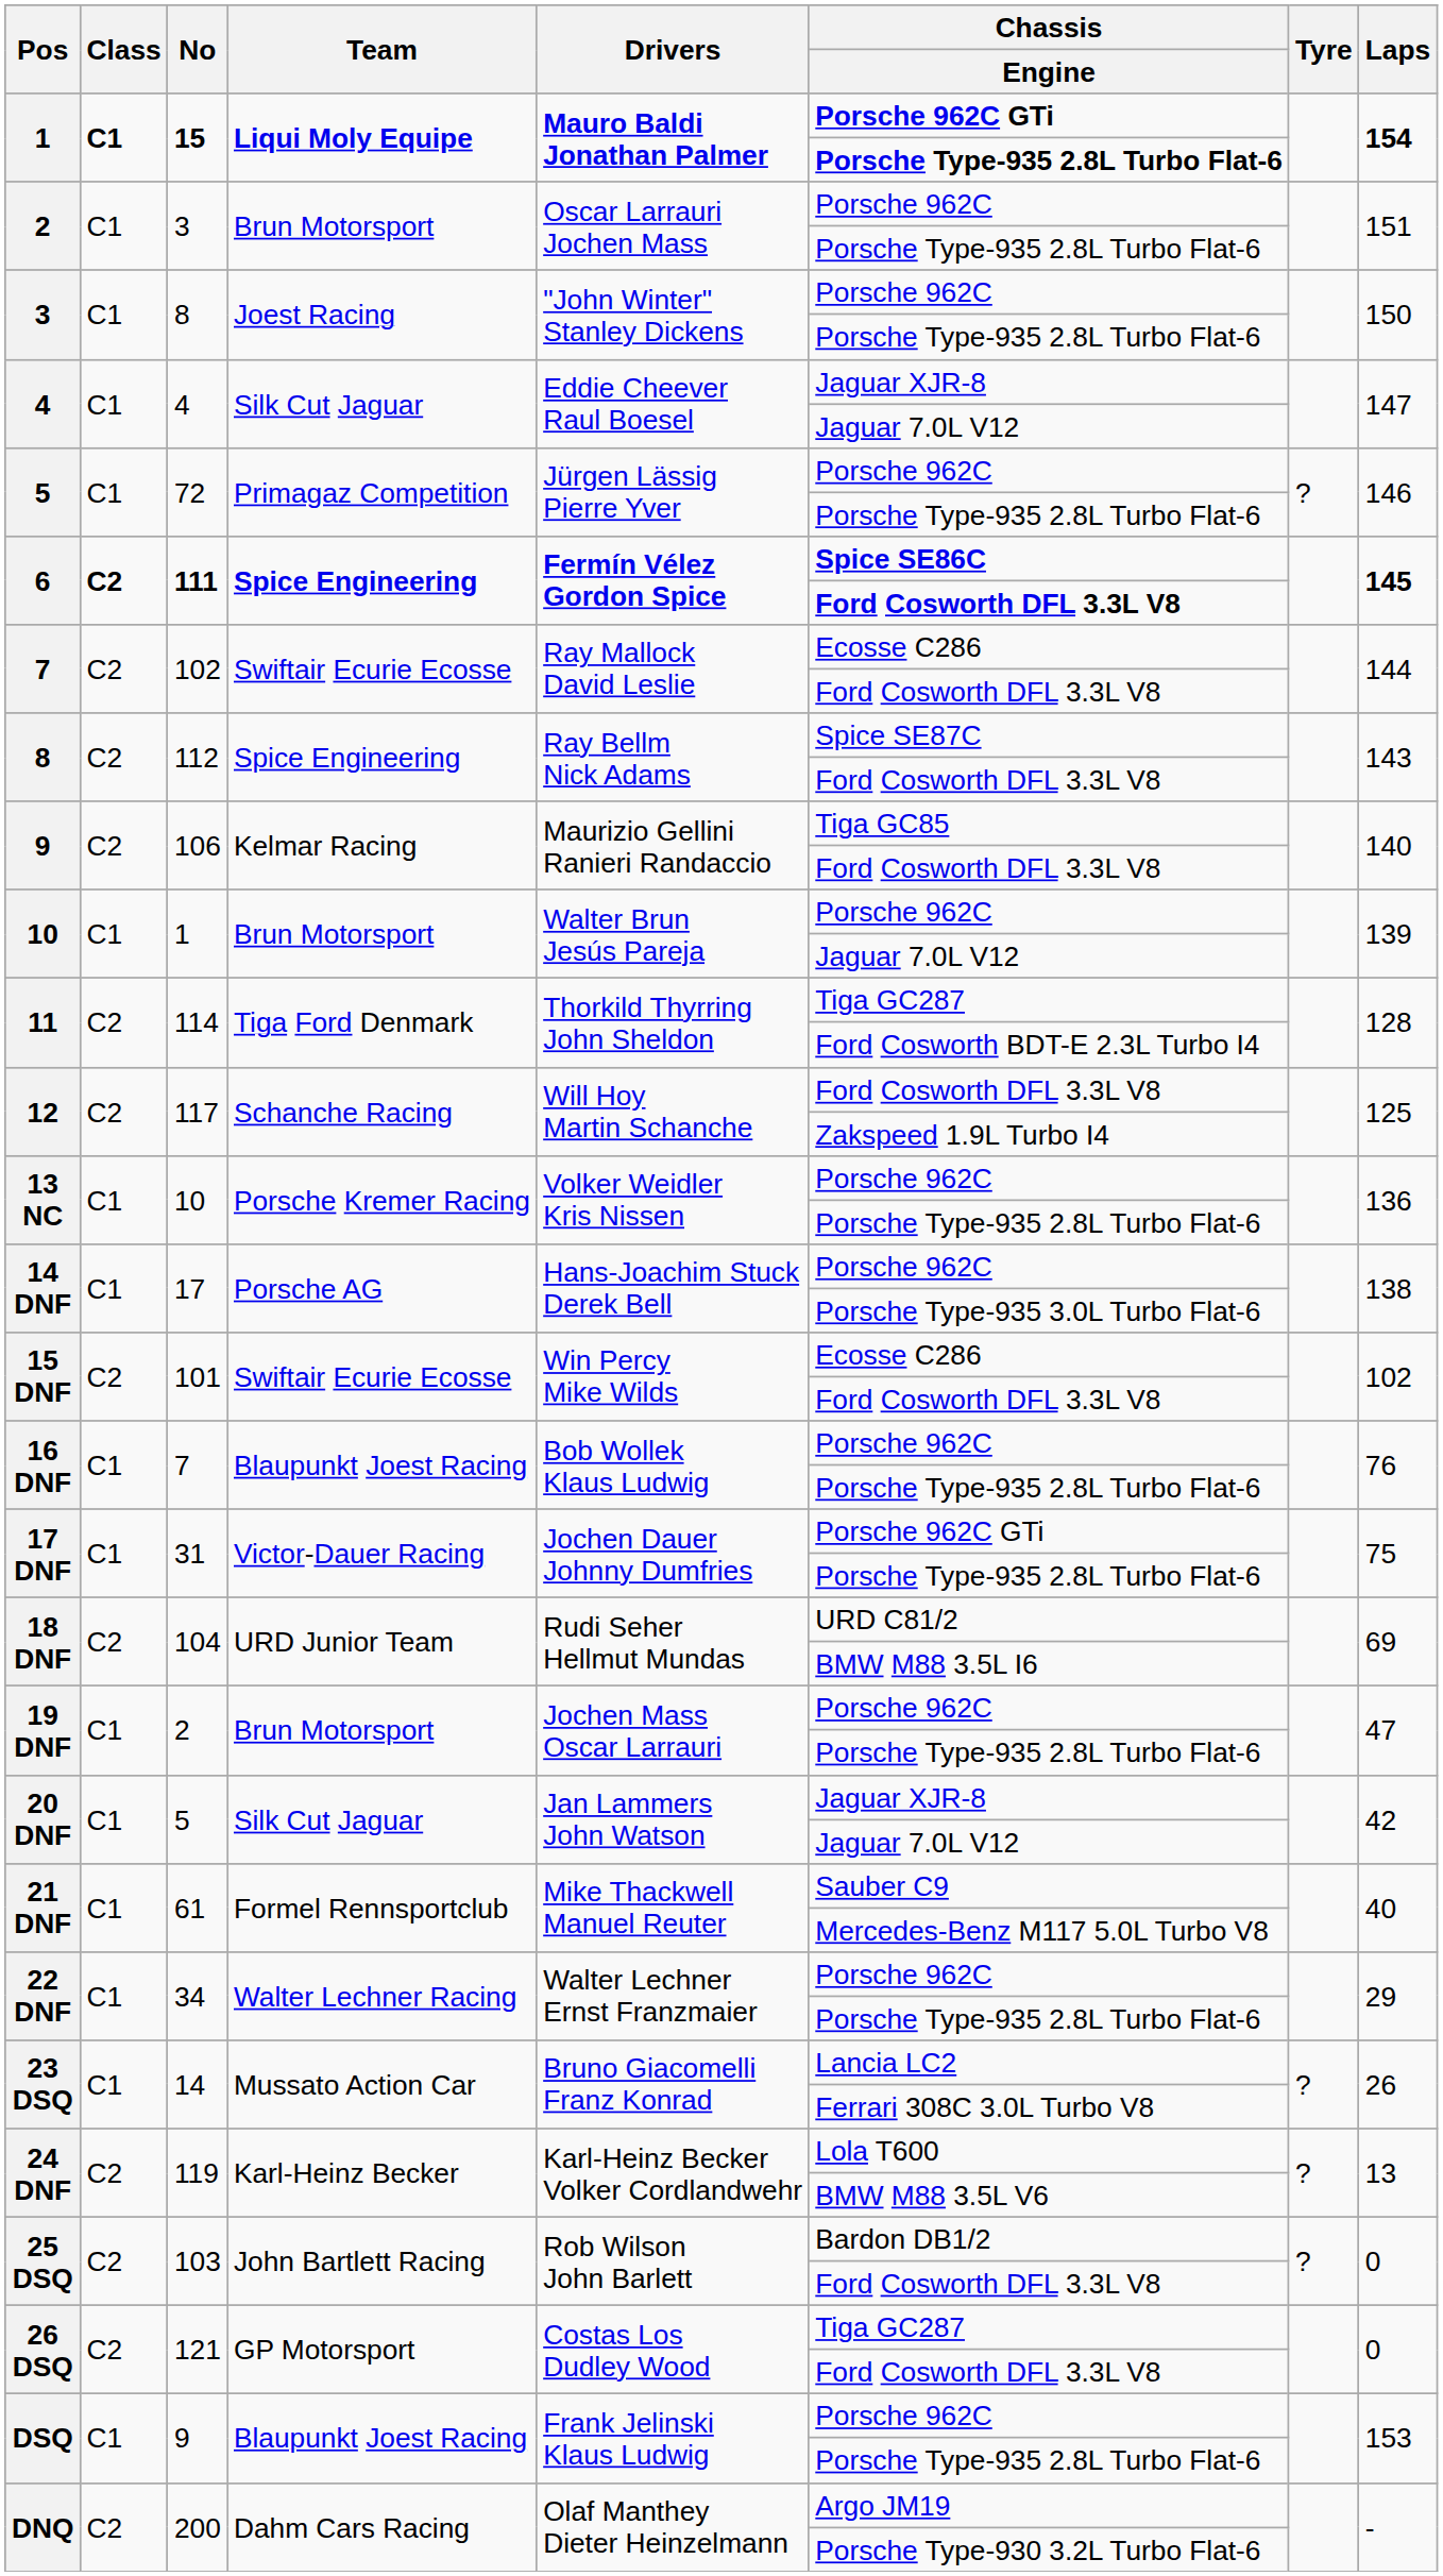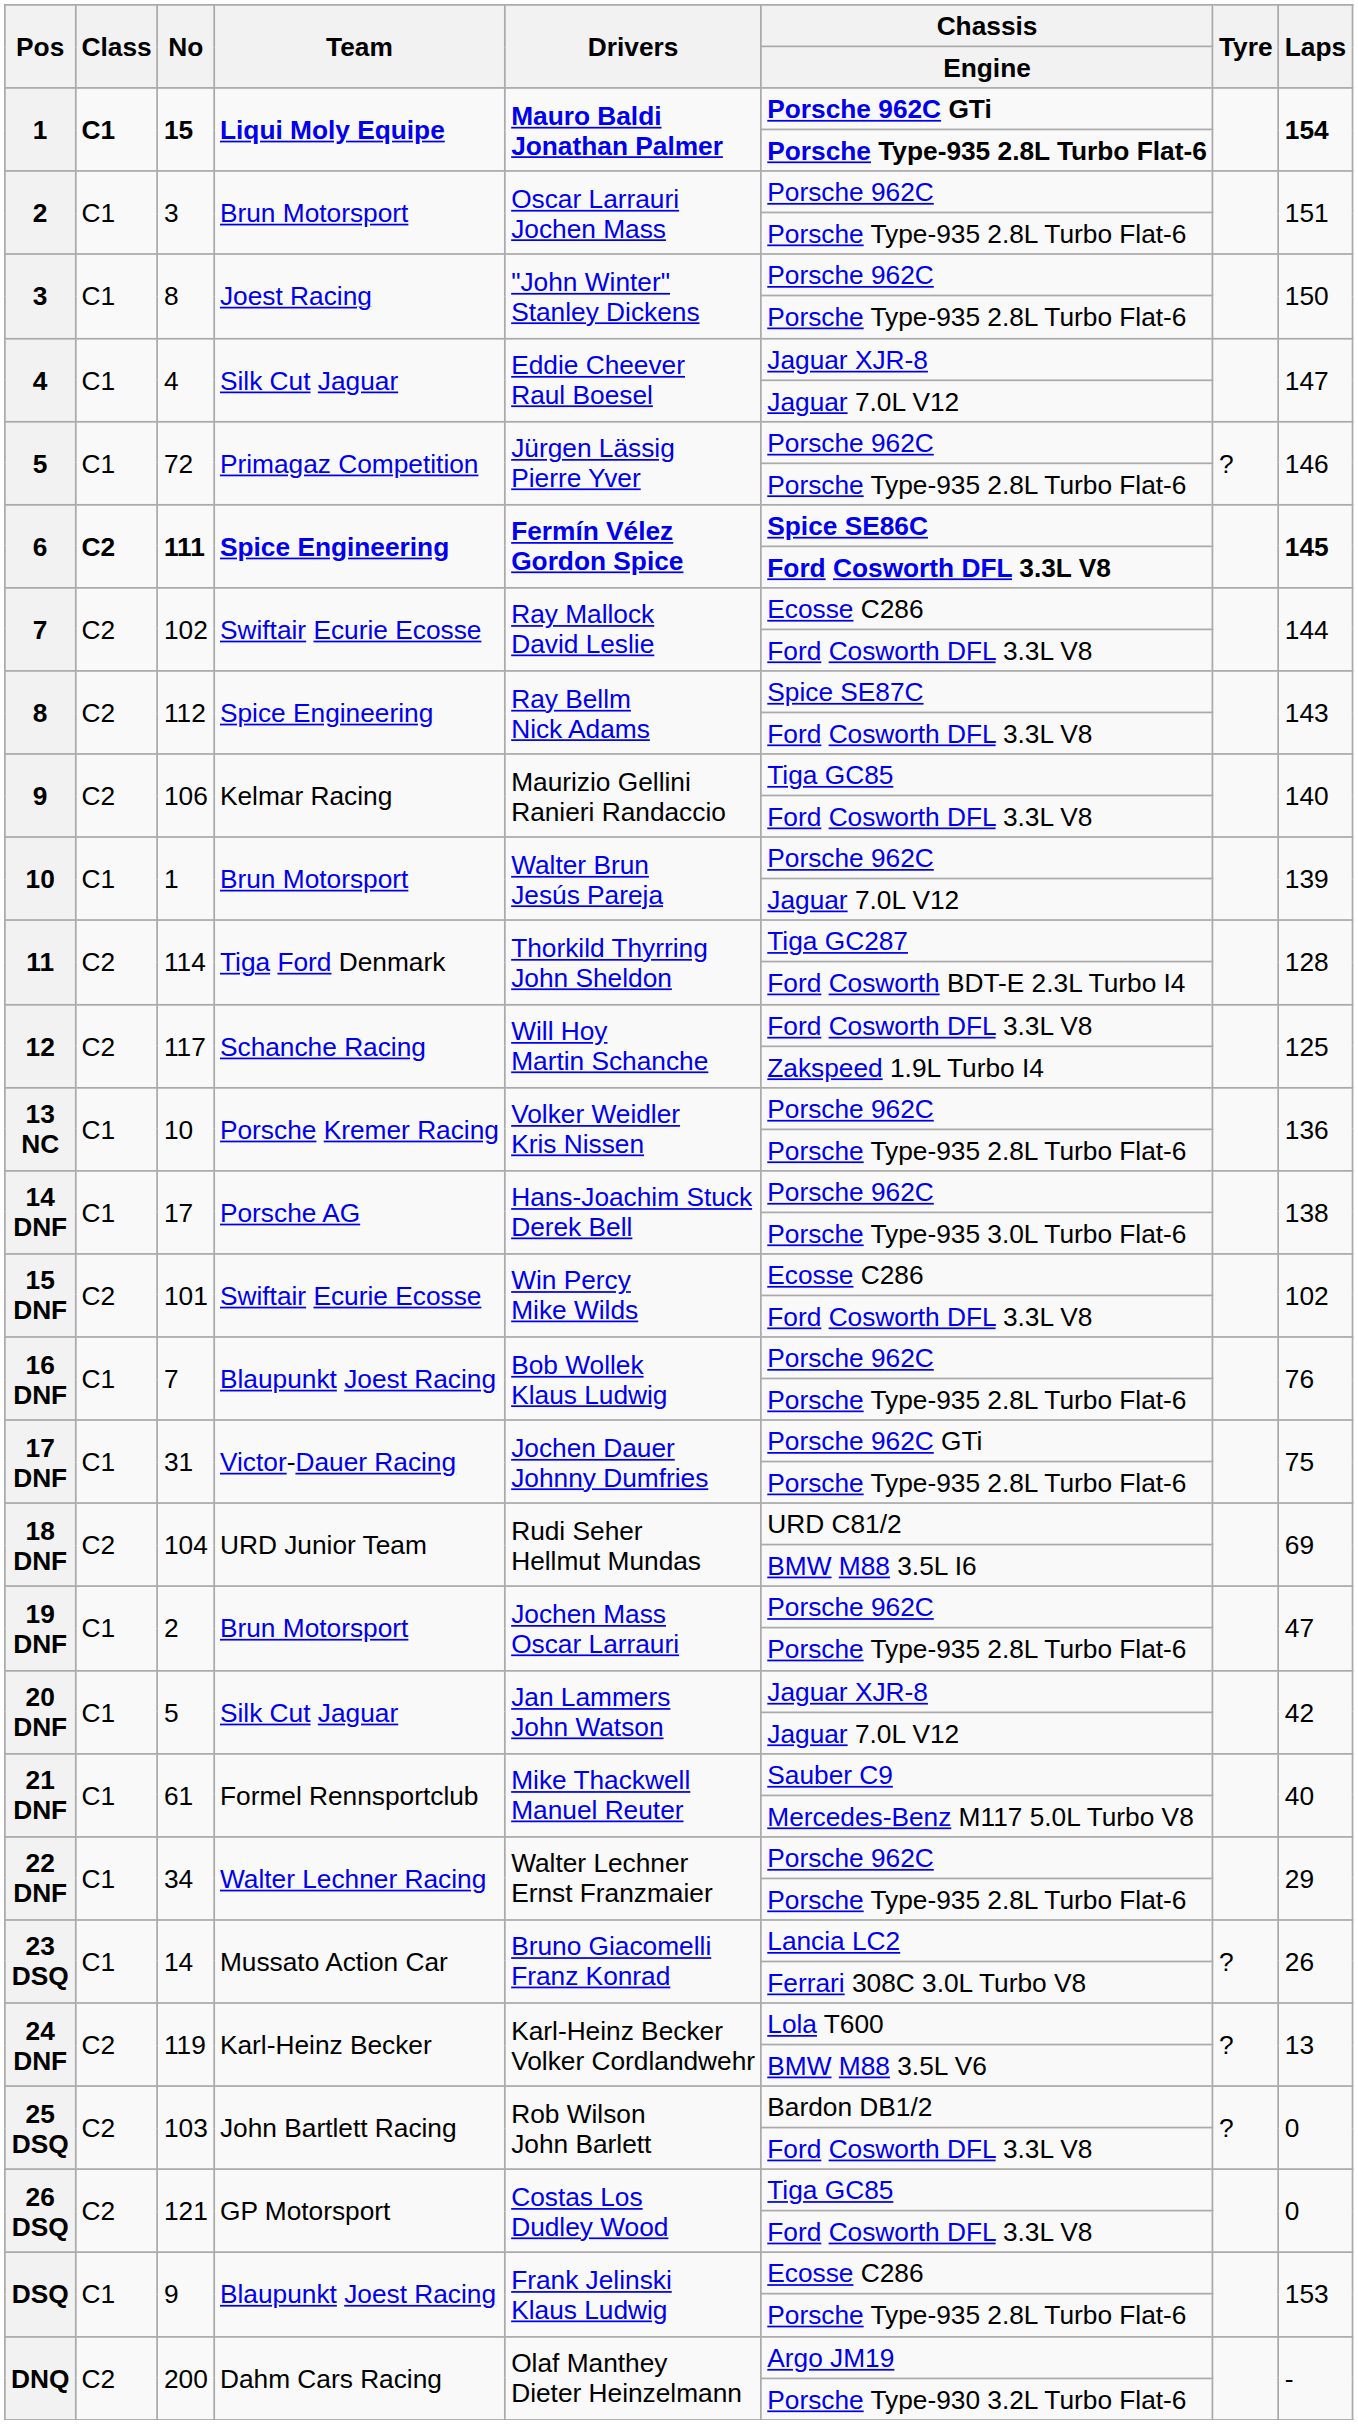row 53 | Chassis / Engine: Tiga GC287 -> Tiga GC85
row 55 | Chassis / Engine: Porsche 962C -> Ecosse C286
